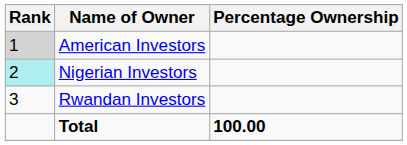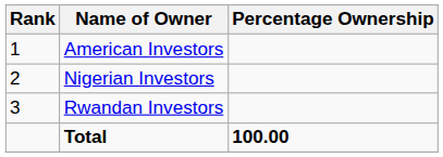American Investors | Rank: lightgrey background -> no background
Nigerian Investors | Rank: paleturquoise background -> no background
